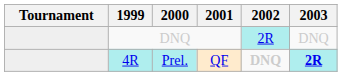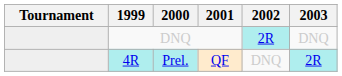4R | 2002: bold -> normal
4R | 2003: bold -> normal
